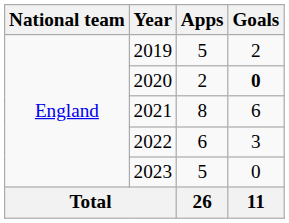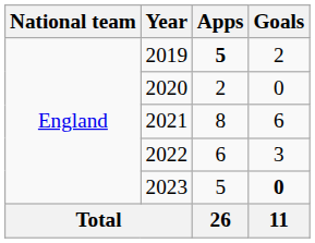2019 | Apps: normal -> bold
2020 | Goals: bold -> normal
2023 | Goals: normal -> bold
